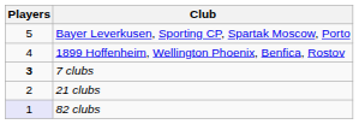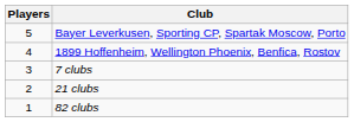7 clubs | Players: bold -> normal
82 clubs | Players: lavender background -> no background
